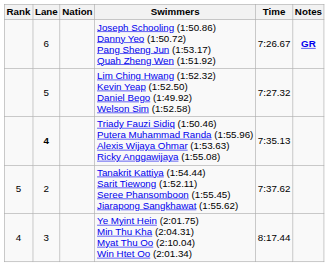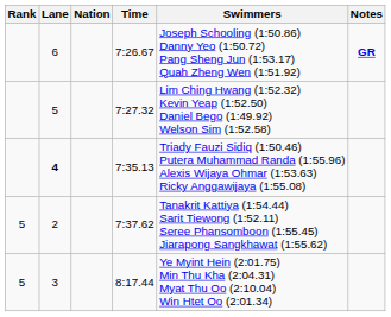columns swapped: Swimmers <-> Time
row 6 | Rank: 4 -> 5
